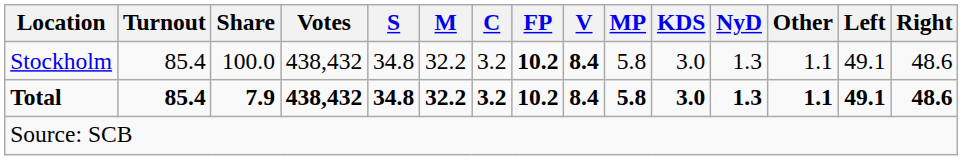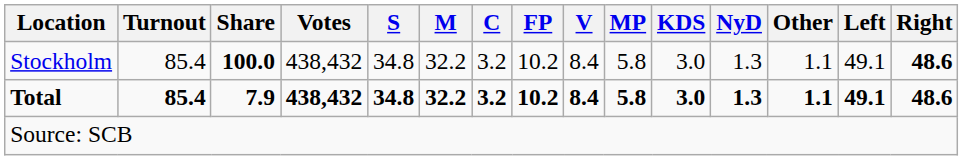Stockholm | Share: normal -> bold
Stockholm | FP: bold -> normal
Stockholm | V: bold -> normal
Stockholm | Right: normal -> bold
